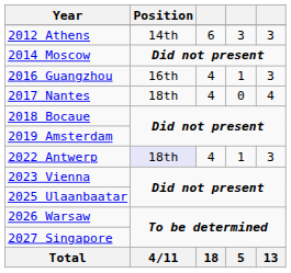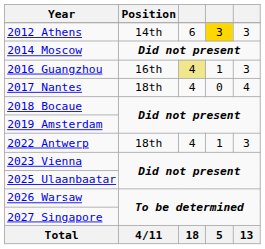2012 Athens | column 4: no background -> gold background
2016 Guangzhou | column 3: no background -> khaki background
2022 Antwerp | Position: lavender background -> no background
